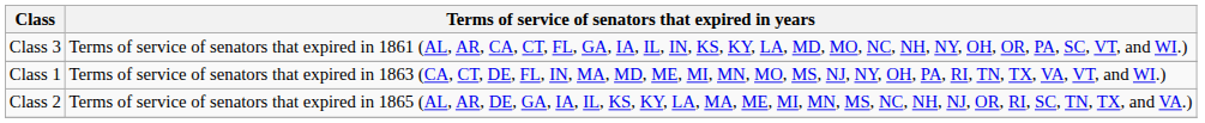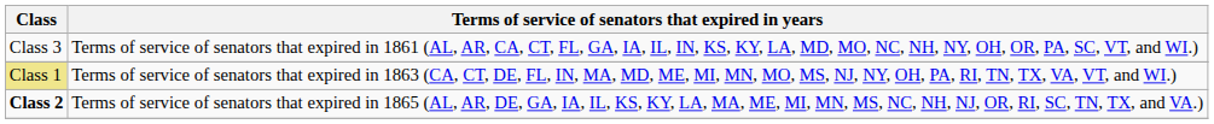Class 1 | Class: no background -> khaki background
Class 2 | Class: normal -> bold
